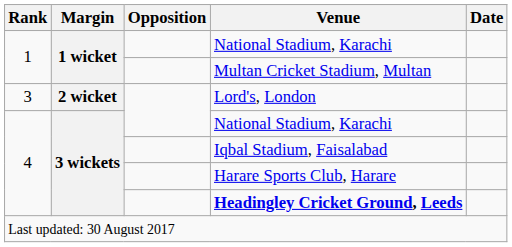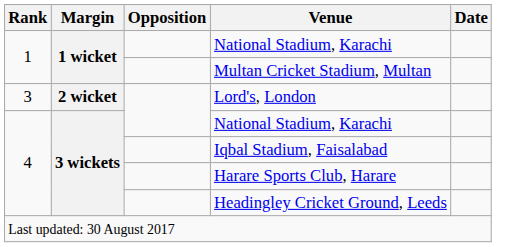Headingley Cricket Ground, Leeds | Venue: bold -> normal
